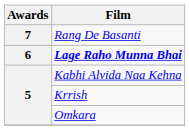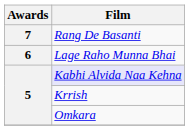Lage Raho Munna Bhai | Film: bold -> normal
Kabhi Alvida Naa Kehna | Film: no background -> lavender background
